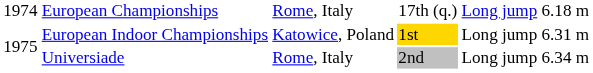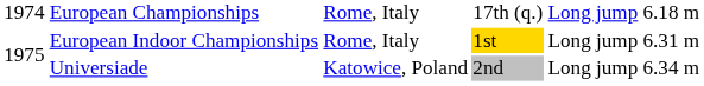European Indoor Championships | column 3: Katowice, Poland -> Rome, Italy
Universiade | column 3: Rome, Italy -> Katowice, Poland
